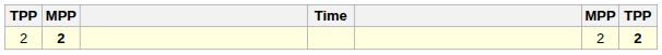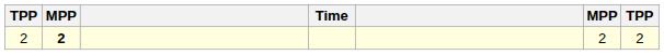row 2 | column 7: bold -> normal
